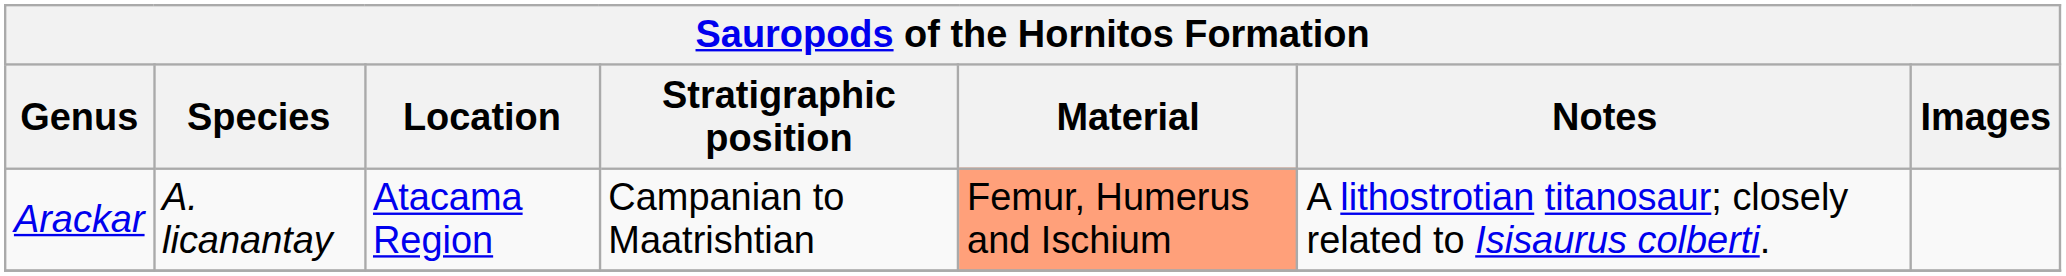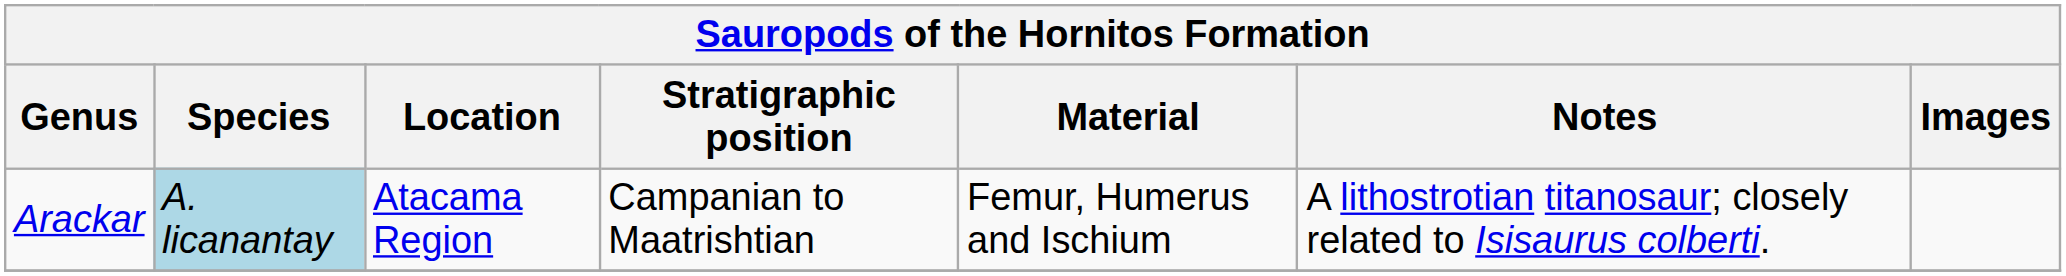Arackar | Species: no background -> lightblue background
Arackar | Material: lightsalmon background -> no background
